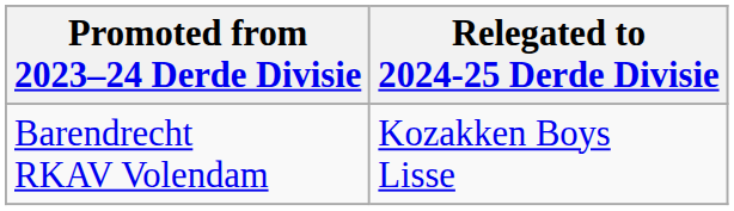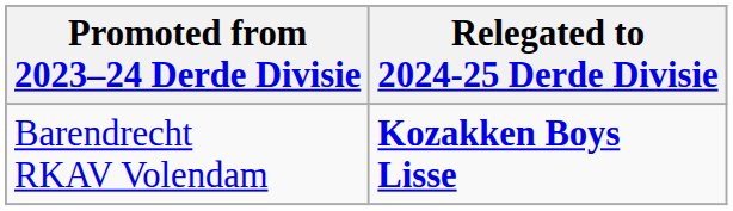Barendrecht RKAV Volendam | Relegated to 2024-25 Derde Divisie: normal -> bold
